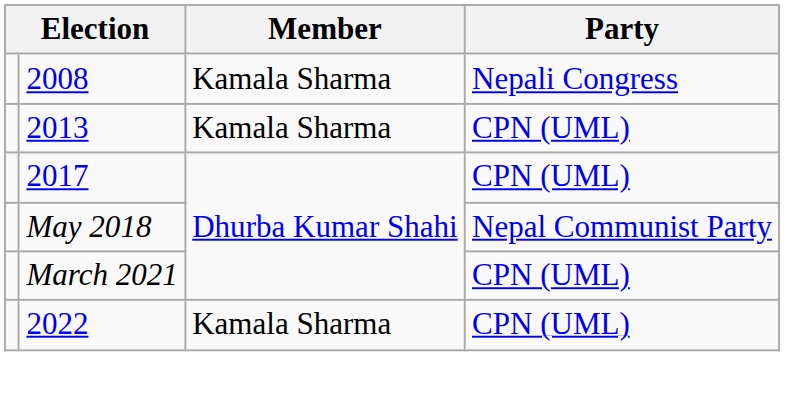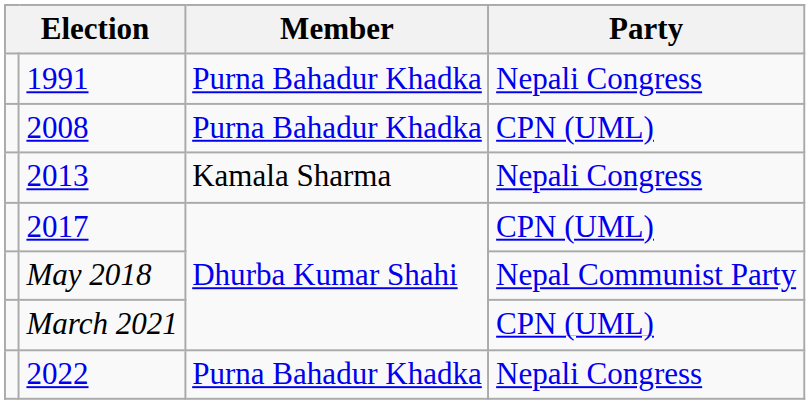+ row: 1991 | Purna Bahadur Khadka | Nepali Congress
2008 | Member: Kamala Sharma -> Purna Bahadur Khadka
2008 | Party: Nepali Congress -> CPN (UML)
2013 | Party: CPN (UML) -> Nepali Congress
2022 | Member: Kamala Sharma -> Purna Bahadur Khadka
2022 | Party: CPN (UML) -> Nepali Congress
